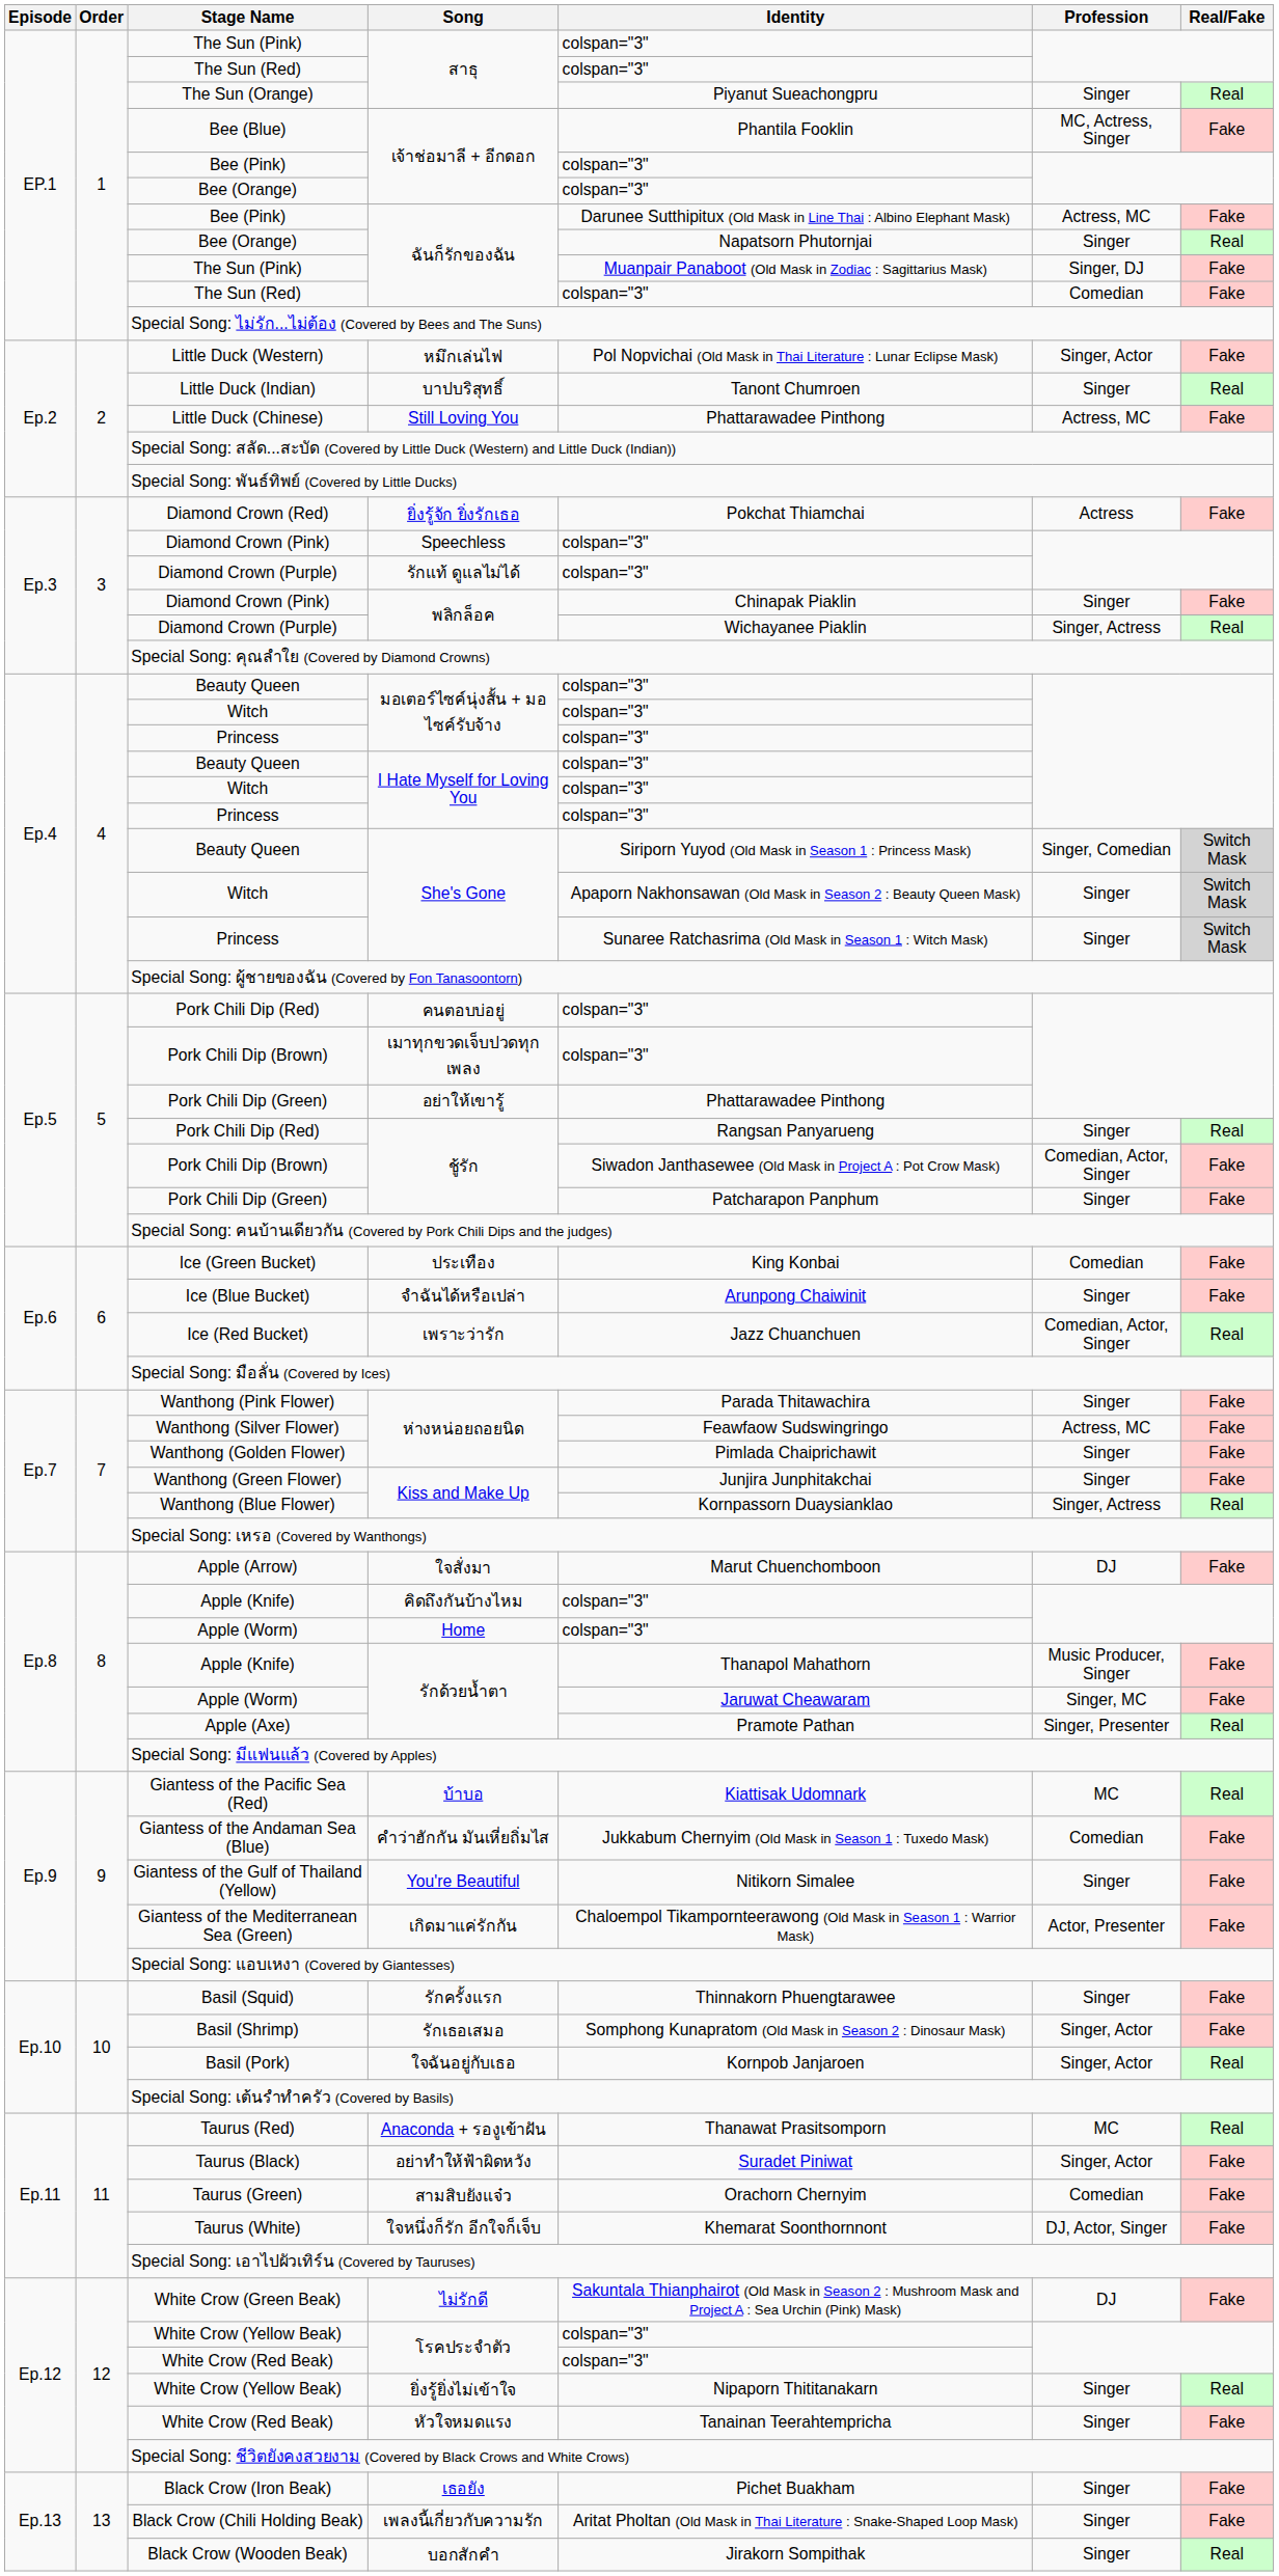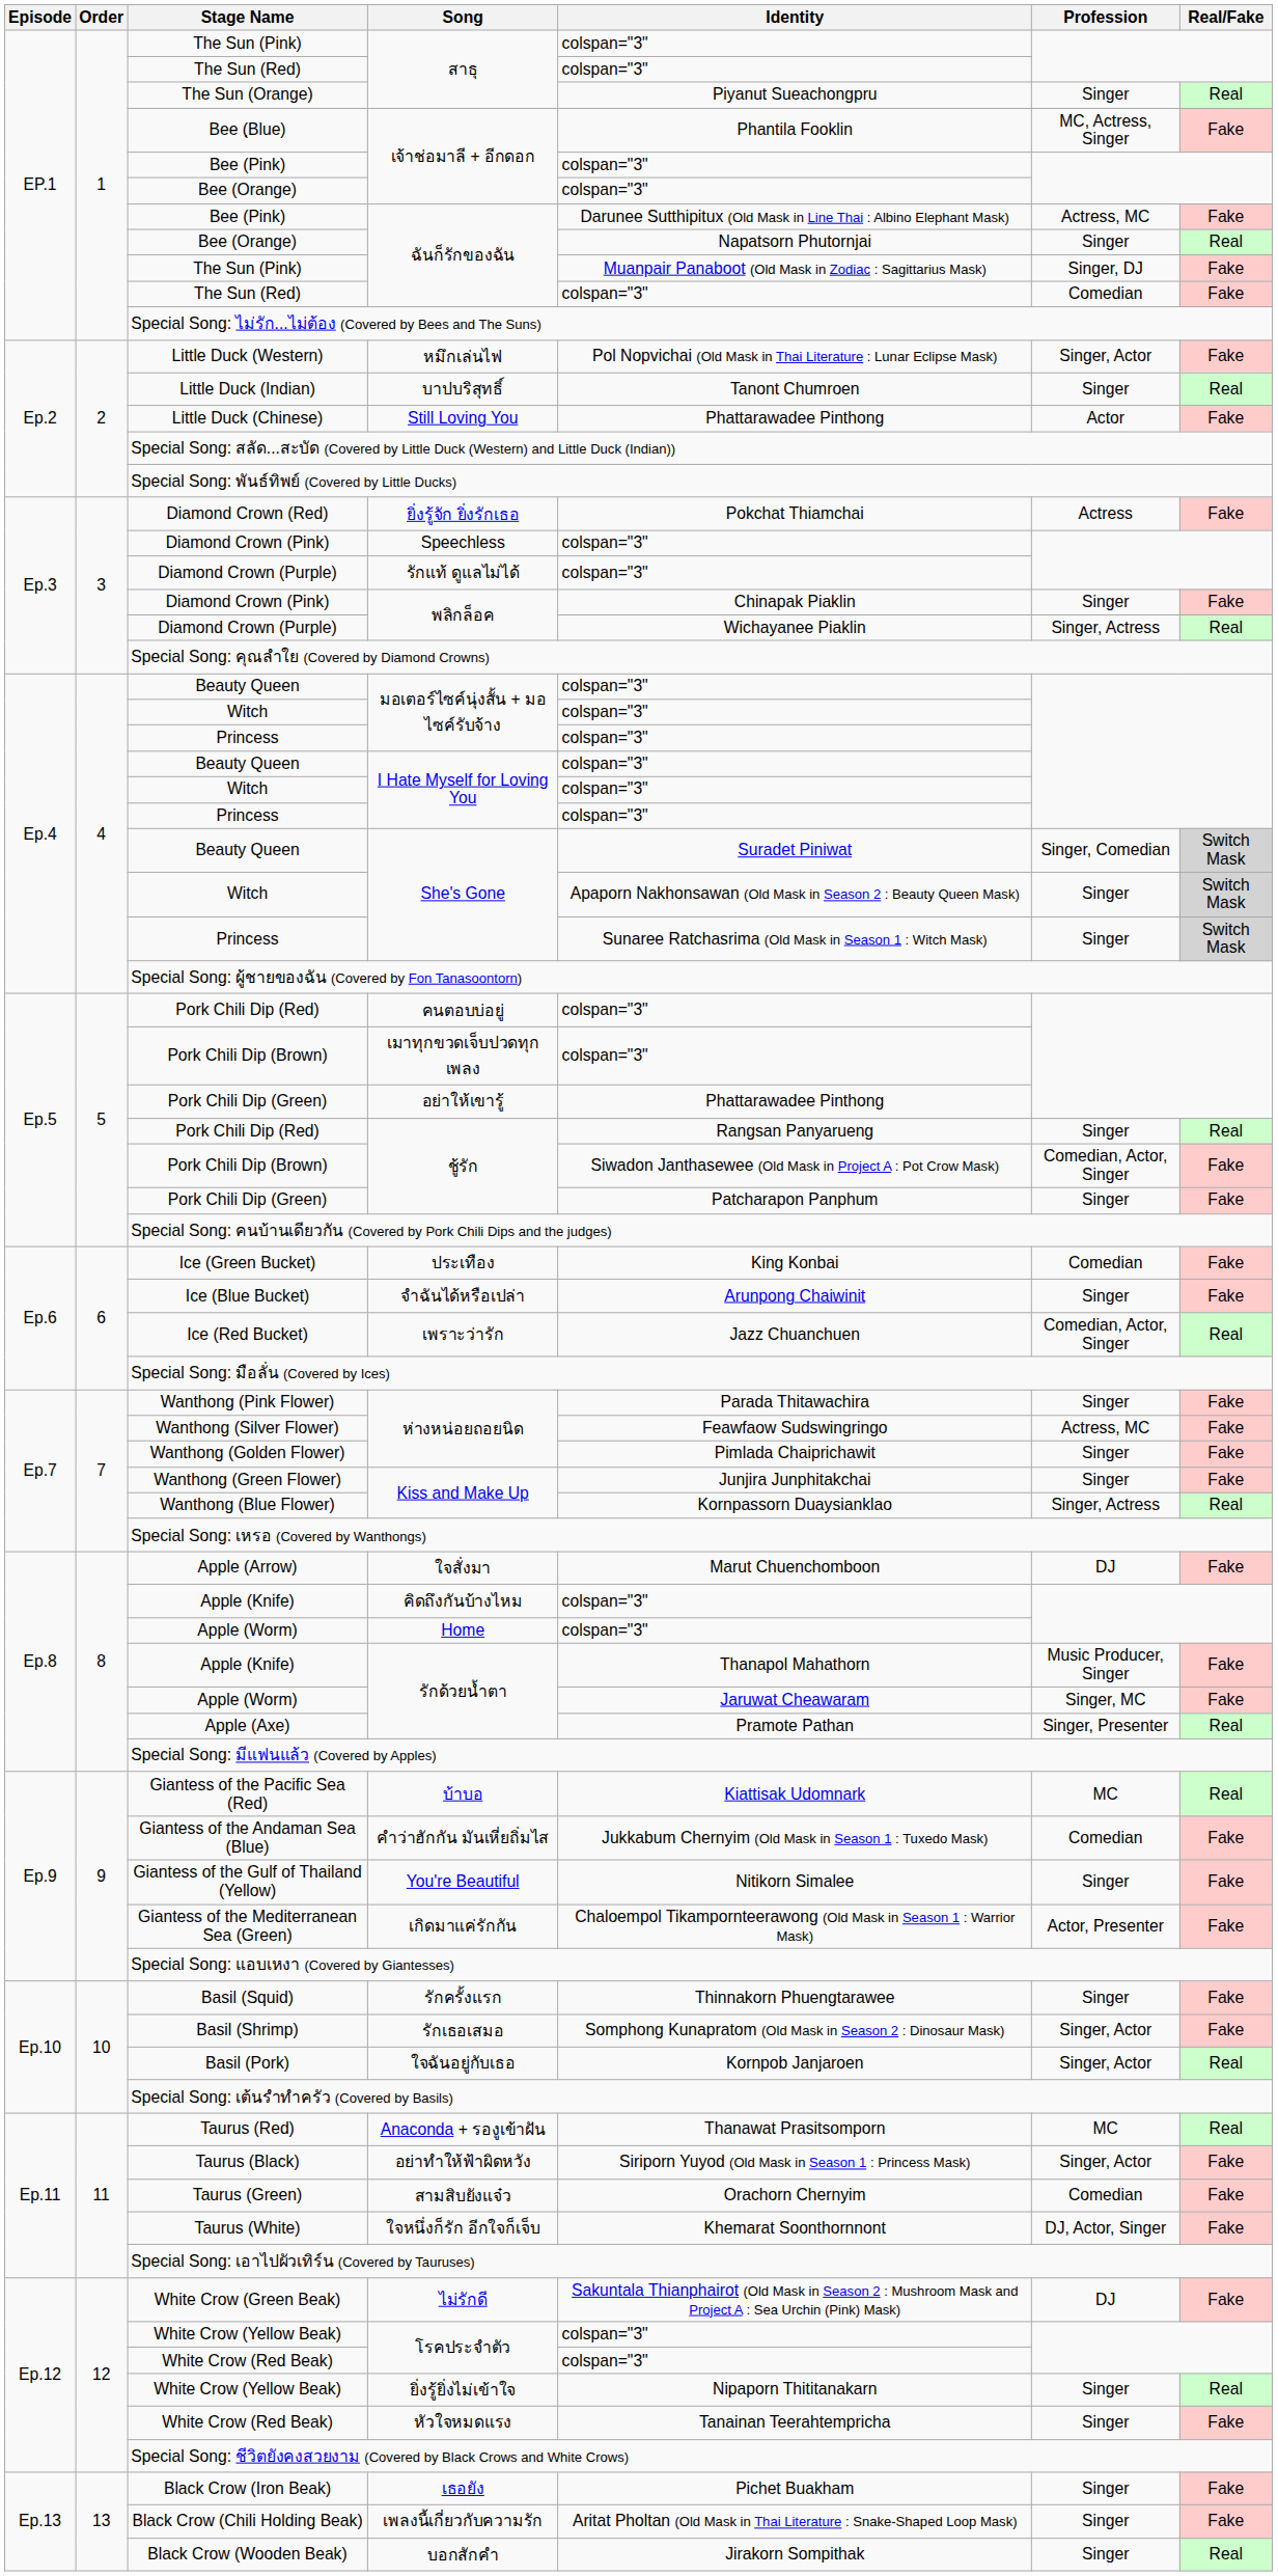Little Duck (Chinese) | Profession: Actress, MC -> Actor
Beauty Queen / She's Gone | Identity: Siriporn Yuyod (Old Mask in Season 1 : Princess Mask) -> Suradet Piniwat
Taurus (Black) | Identity: Suradet Piniwat -> Siriporn Yuyod (Old Mask in Season 1 : Princess Mask)
